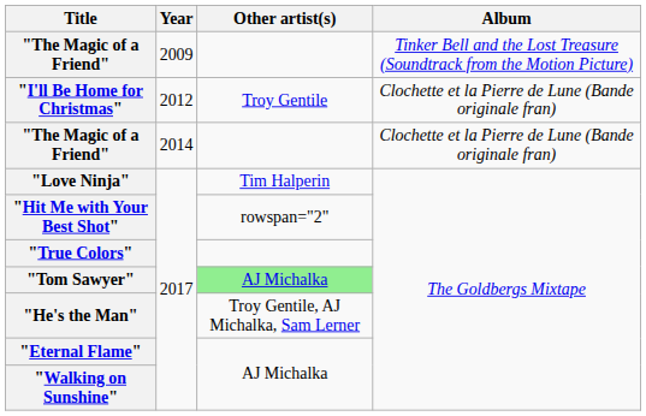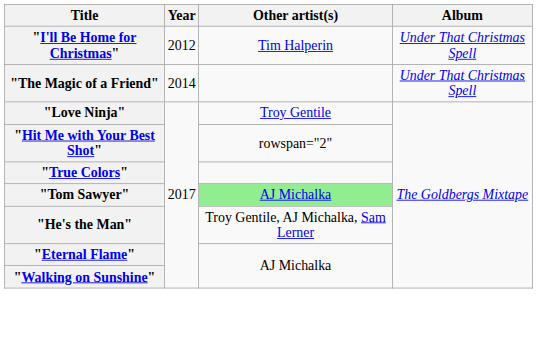- row: "The Magic of a Friend" | 2009 | Tinker Bell and the Lost Treasure (Soundtrack from the Motion Picture)
"I'll Be Home for Christmas" | Other artist(s): Troy Gentile -> Tim Halperin
"I'll Be Home for Christmas" | Album: Clochette et la Pierre de Lune (Bande originale fran) -> Under That Christmas Spell
"The Magic of a Friend" / 2014 | Album: Clochette et la Pierre de Lune (Bande originale fran) -> Under That Christmas Spell
"Love Ninja" | Other artist(s): Tim Halperin -> Troy Gentile
